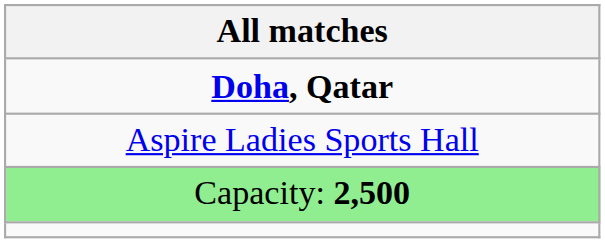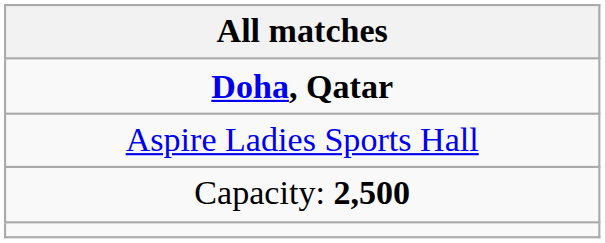row 4 | column 1: lightgreen background -> no background
